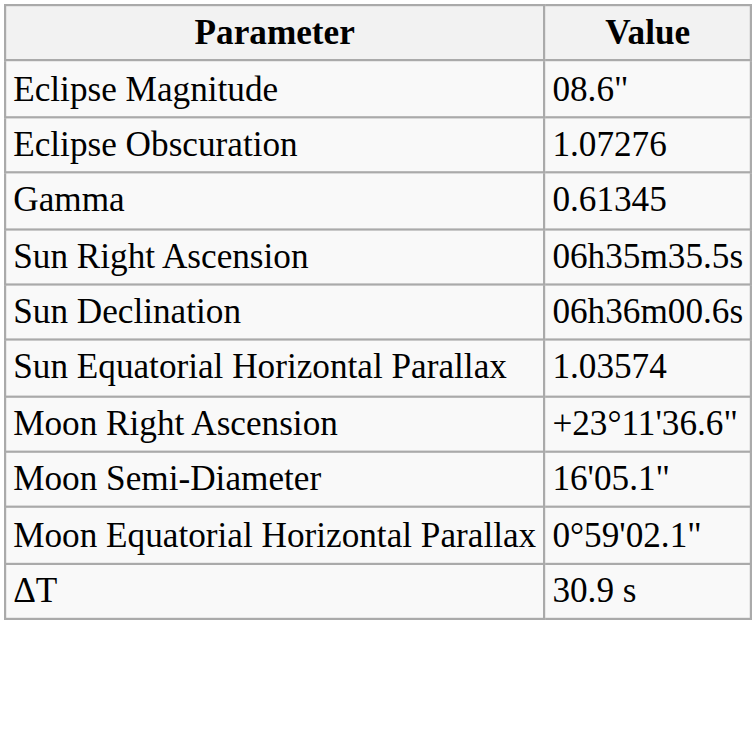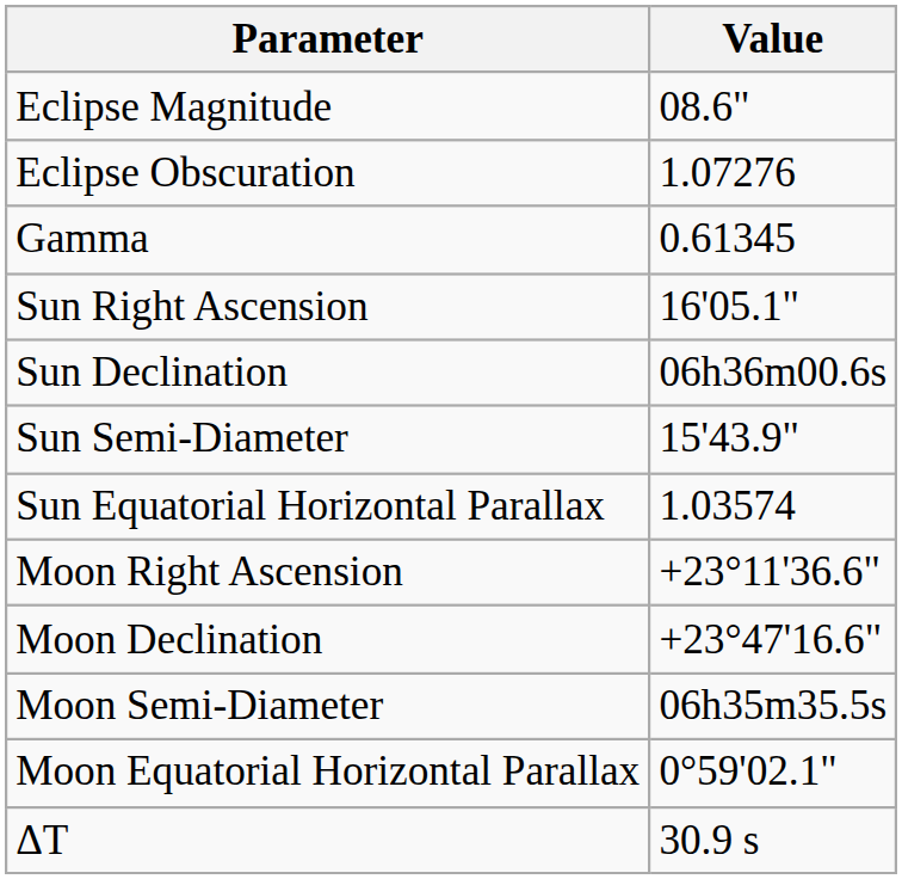Sun Right Ascension | Value: 06h35m35.5s -> 16'05.1"
+ row: Sun Semi-Diameter | 15'43.9"
+ row: Moon Declination | +23°47'16.6"
Moon Semi-Diameter | Value: 16'05.1" -> 06h35m35.5s
